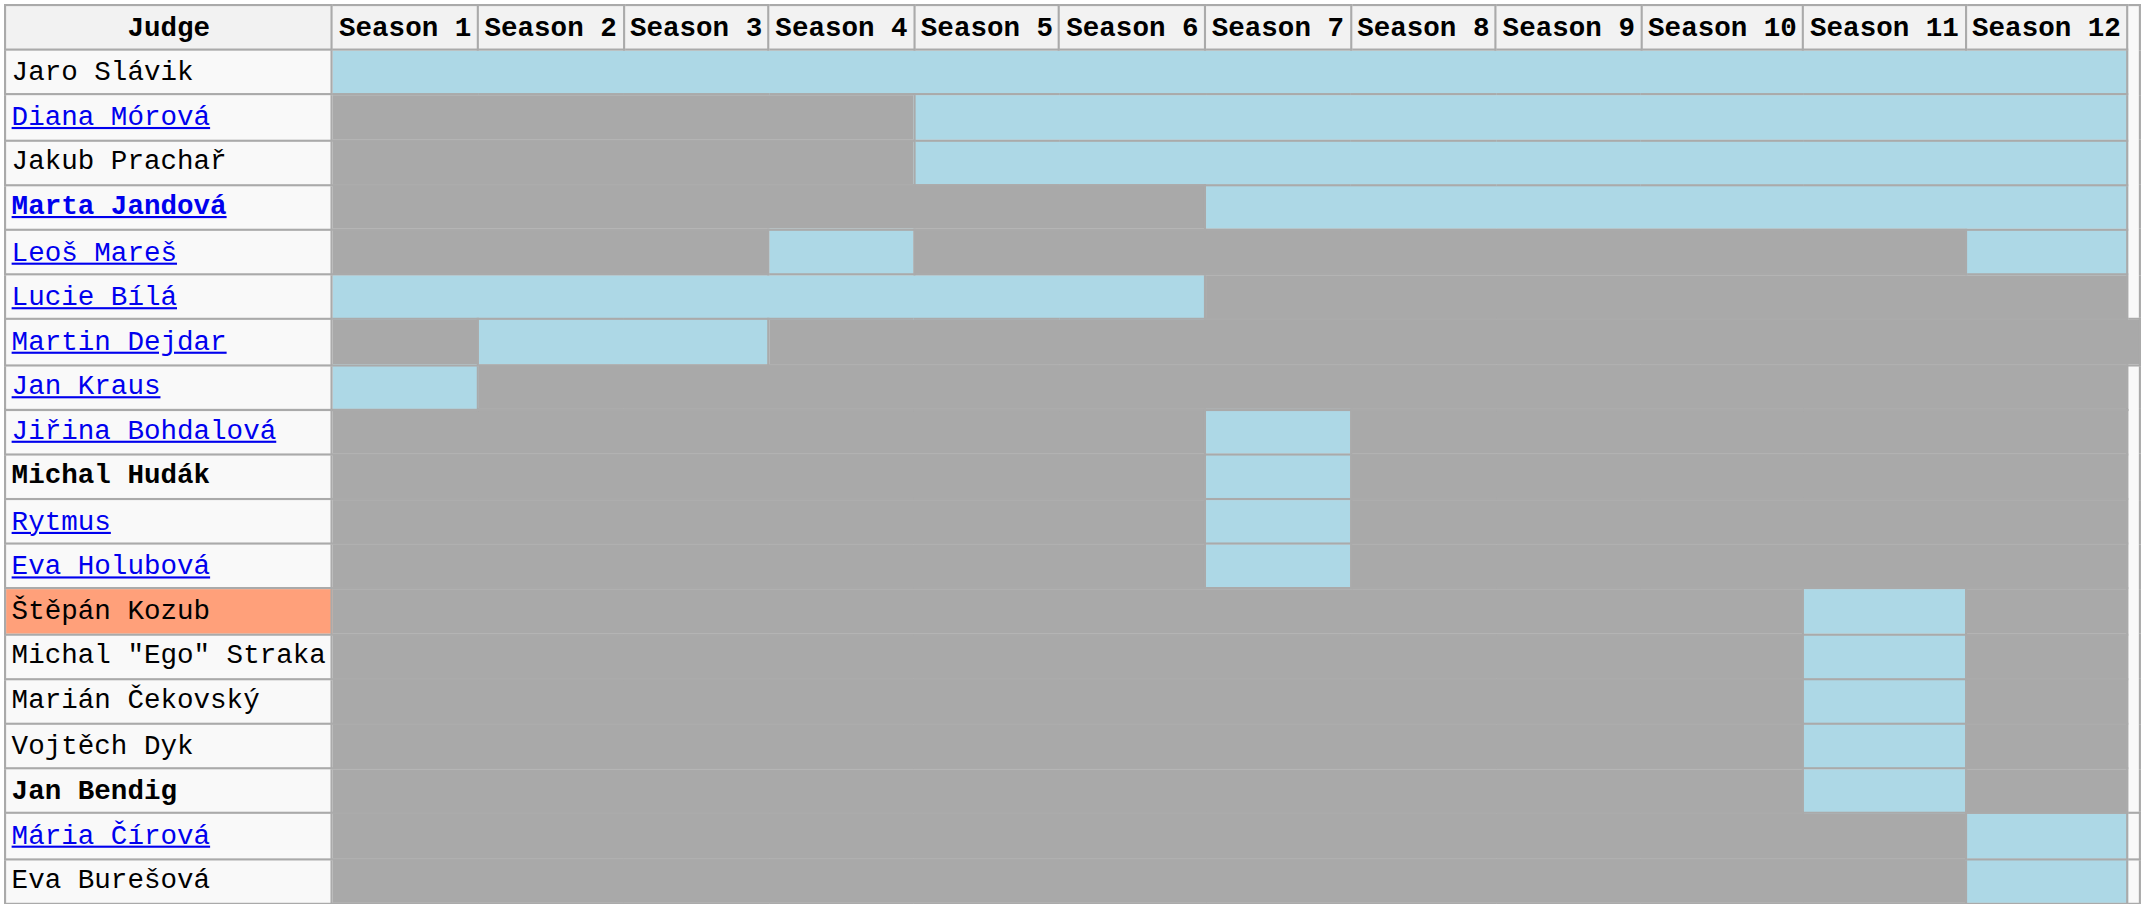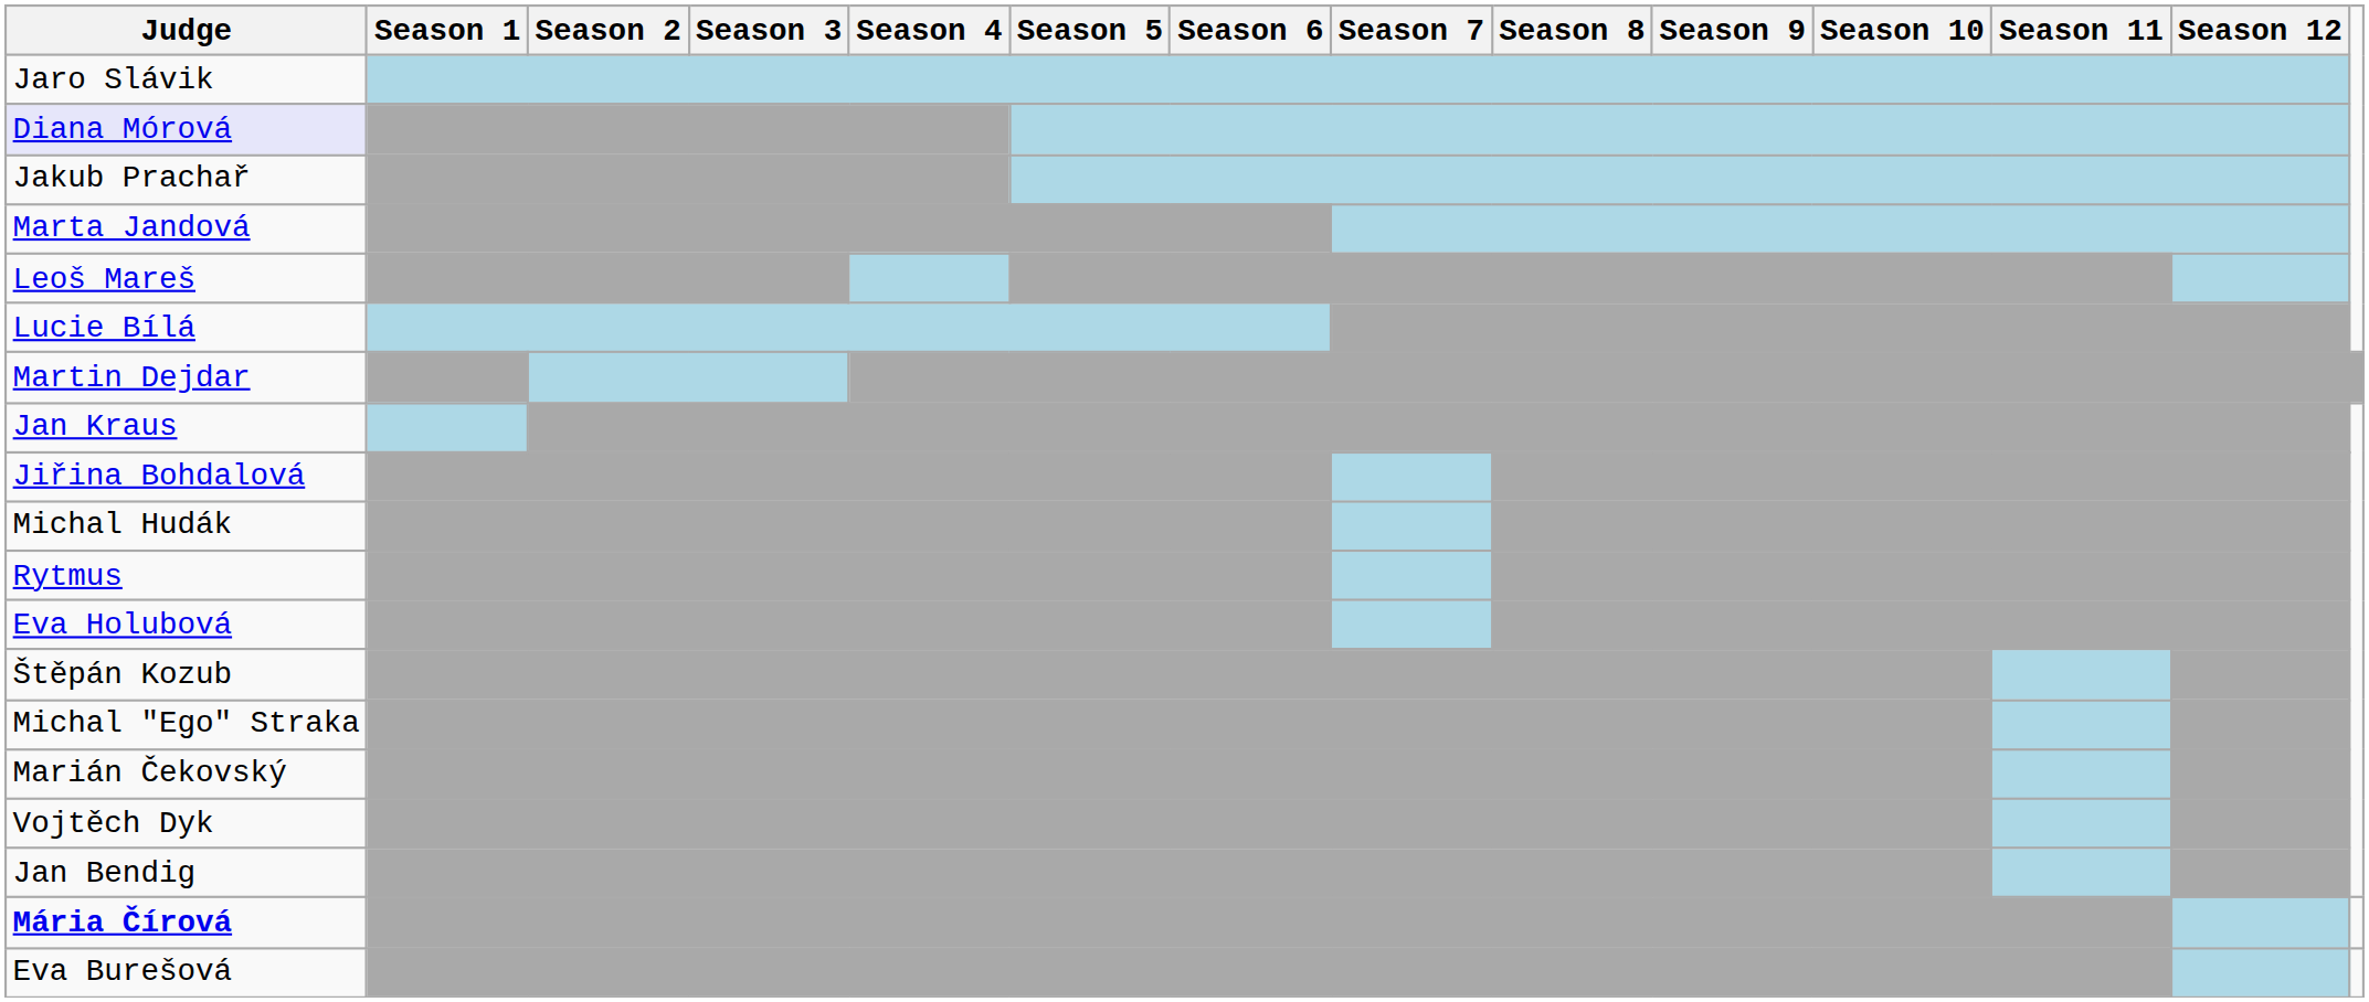Diana Mórová | Judge: no background -> lavender background
Marta Jandová | Judge: bold -> normal
Michal Hudák | Judge: bold -> normal
Štěpán Kozub | Judge: lightsalmon background -> no background
Jan Bendig | Judge: bold -> normal
Mária Čírová | Judge: normal -> bold
